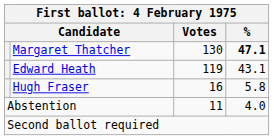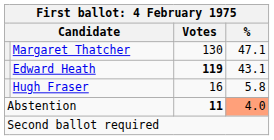Margaret Thatcher | %: bold -> normal
Edward Heath | Votes: normal -> bold
Abstention | Votes: normal -> bold
Abstention | %: no background -> lightsalmon background
